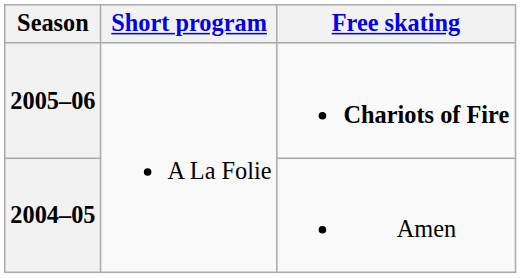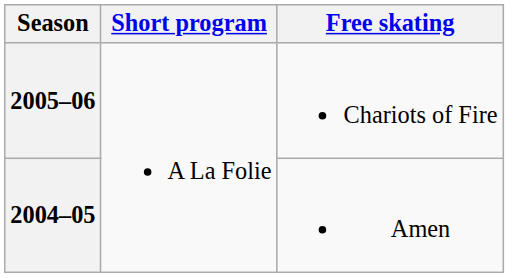2005–06 | Free skating: bold -> normal
